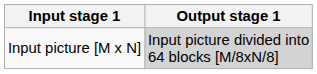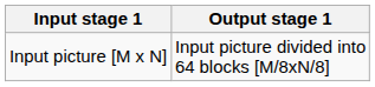Input picture [M x N] | Output stage 1: lightgrey background -> no background
